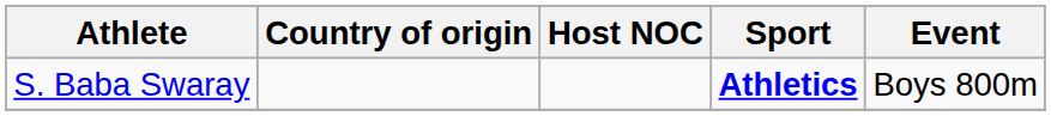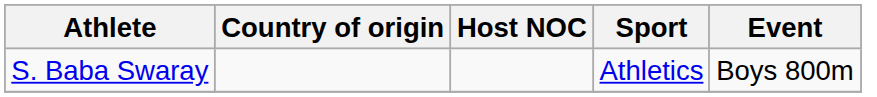S. Baba Swaray | Sport: bold -> normal
